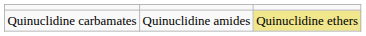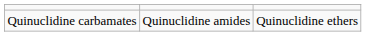Quinuclidine carbamates | column 3: khaki background -> no background
